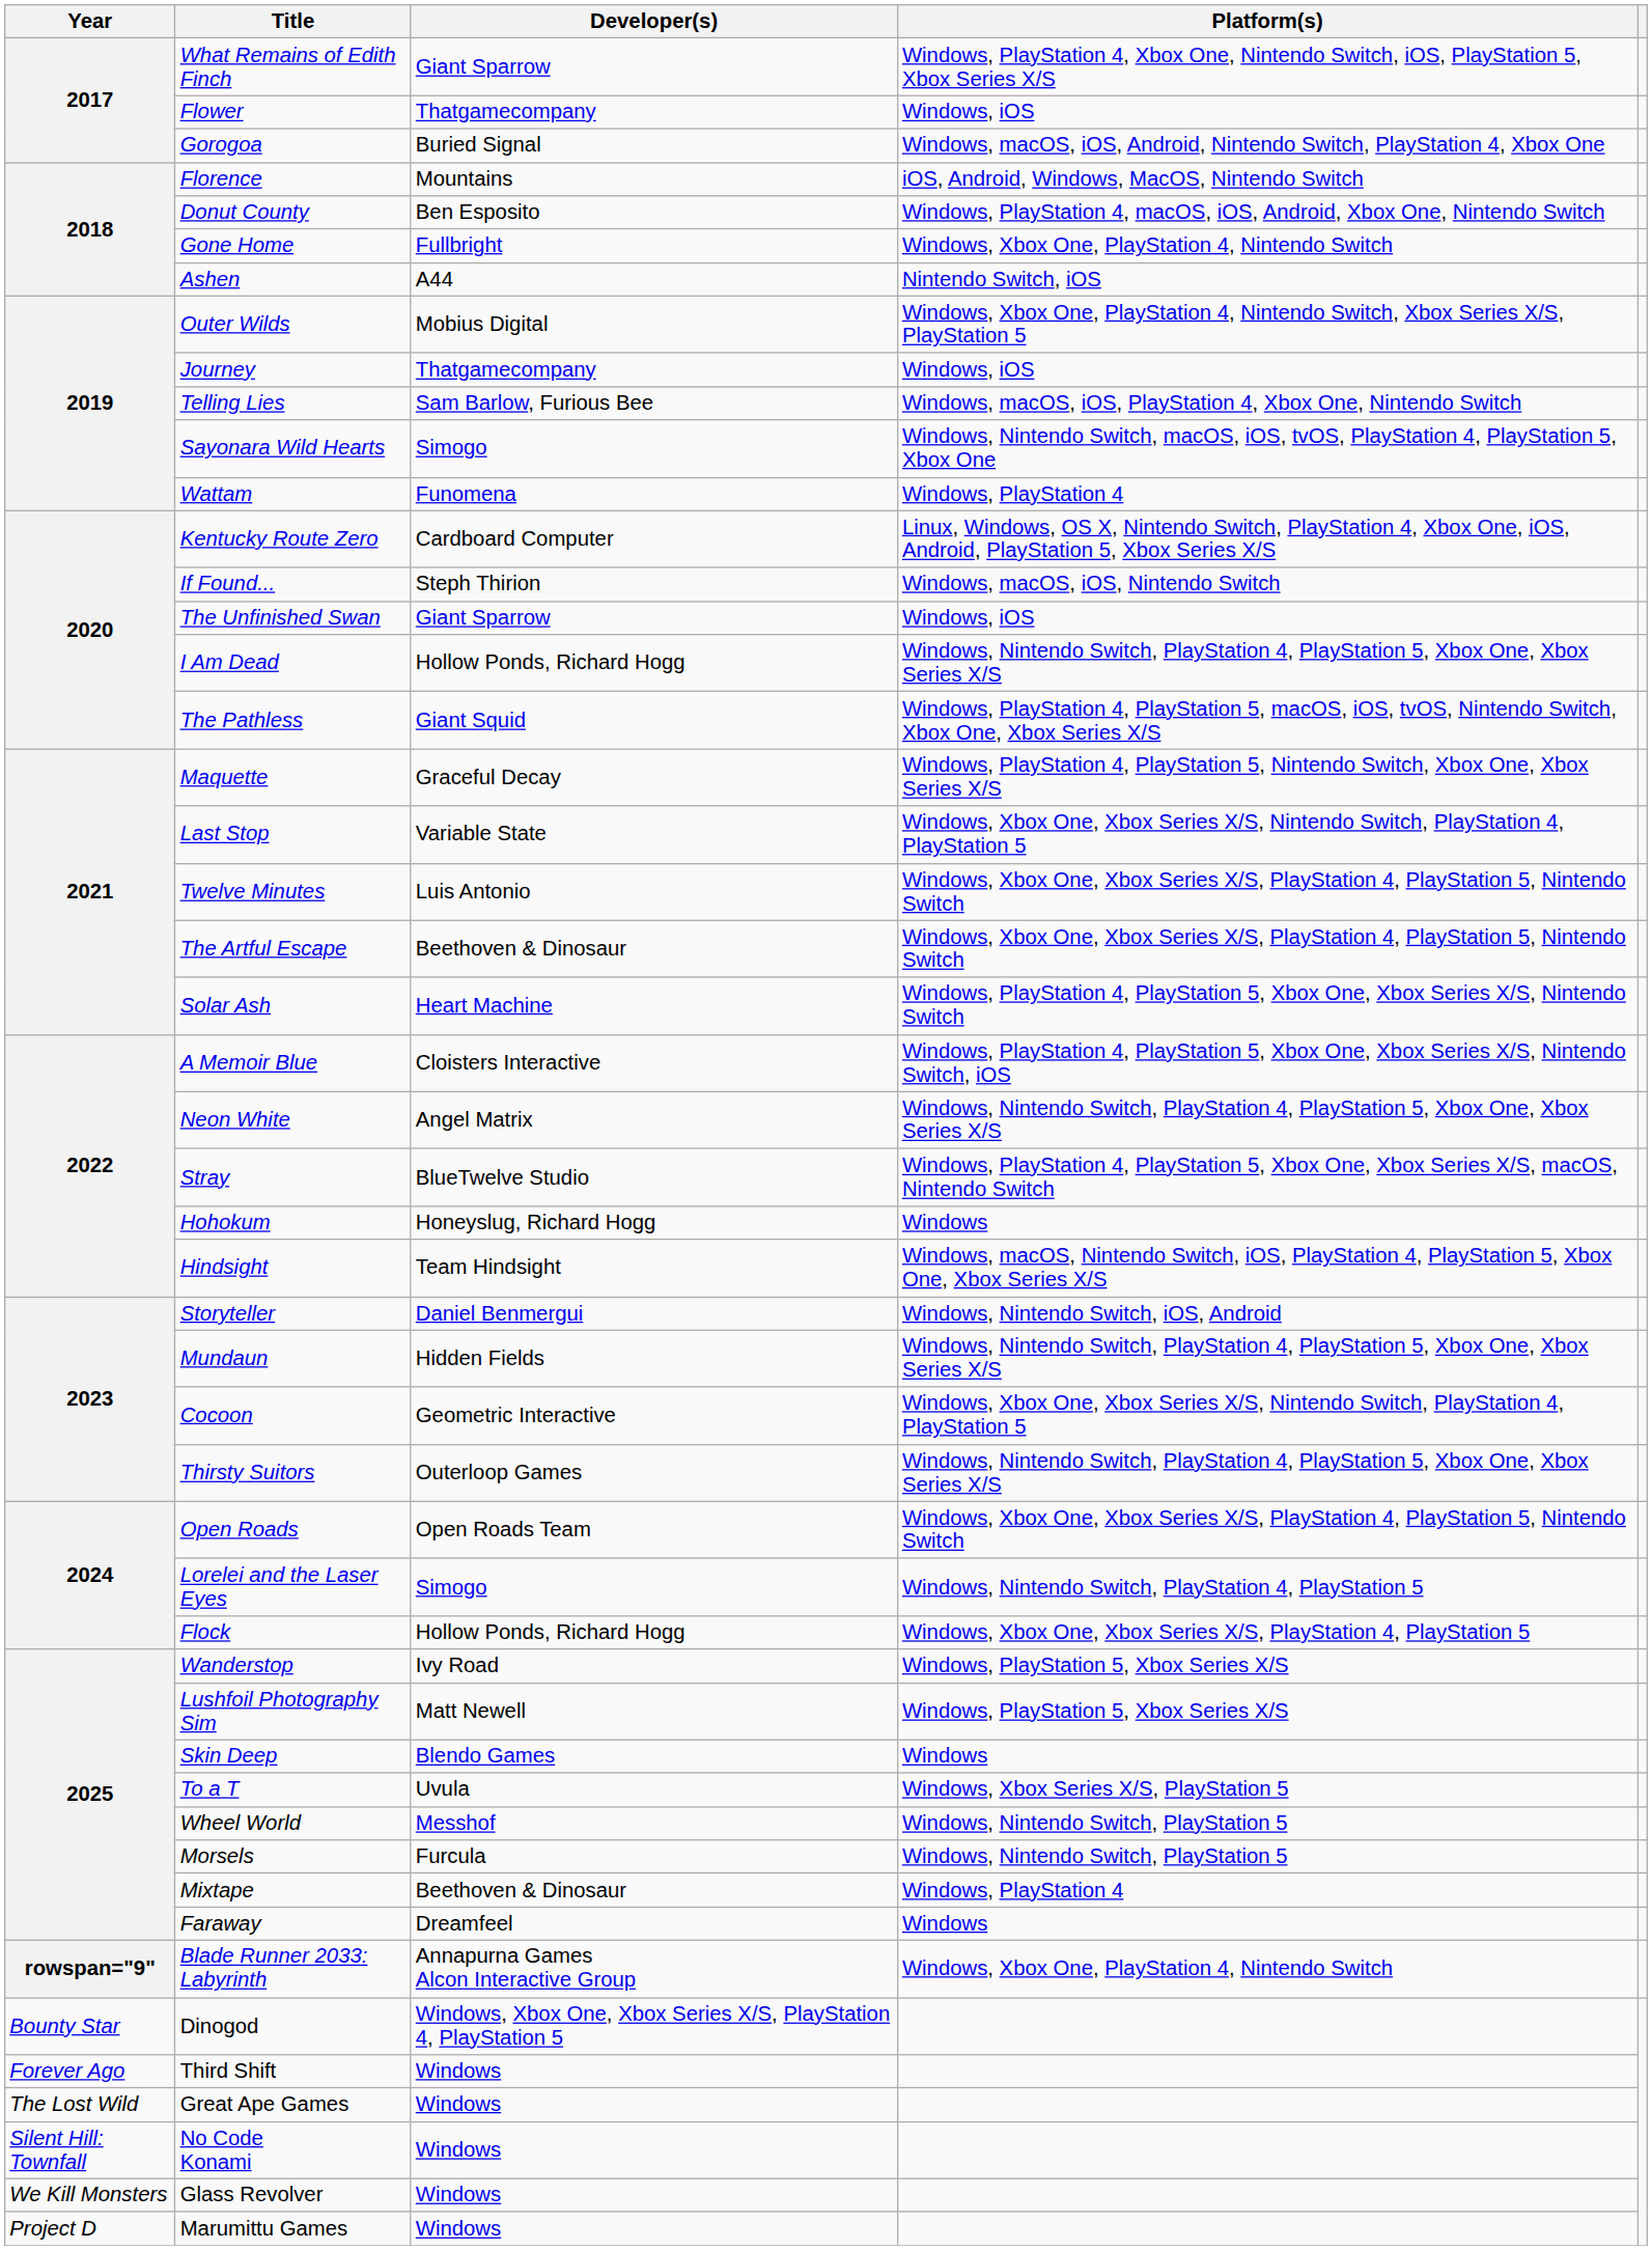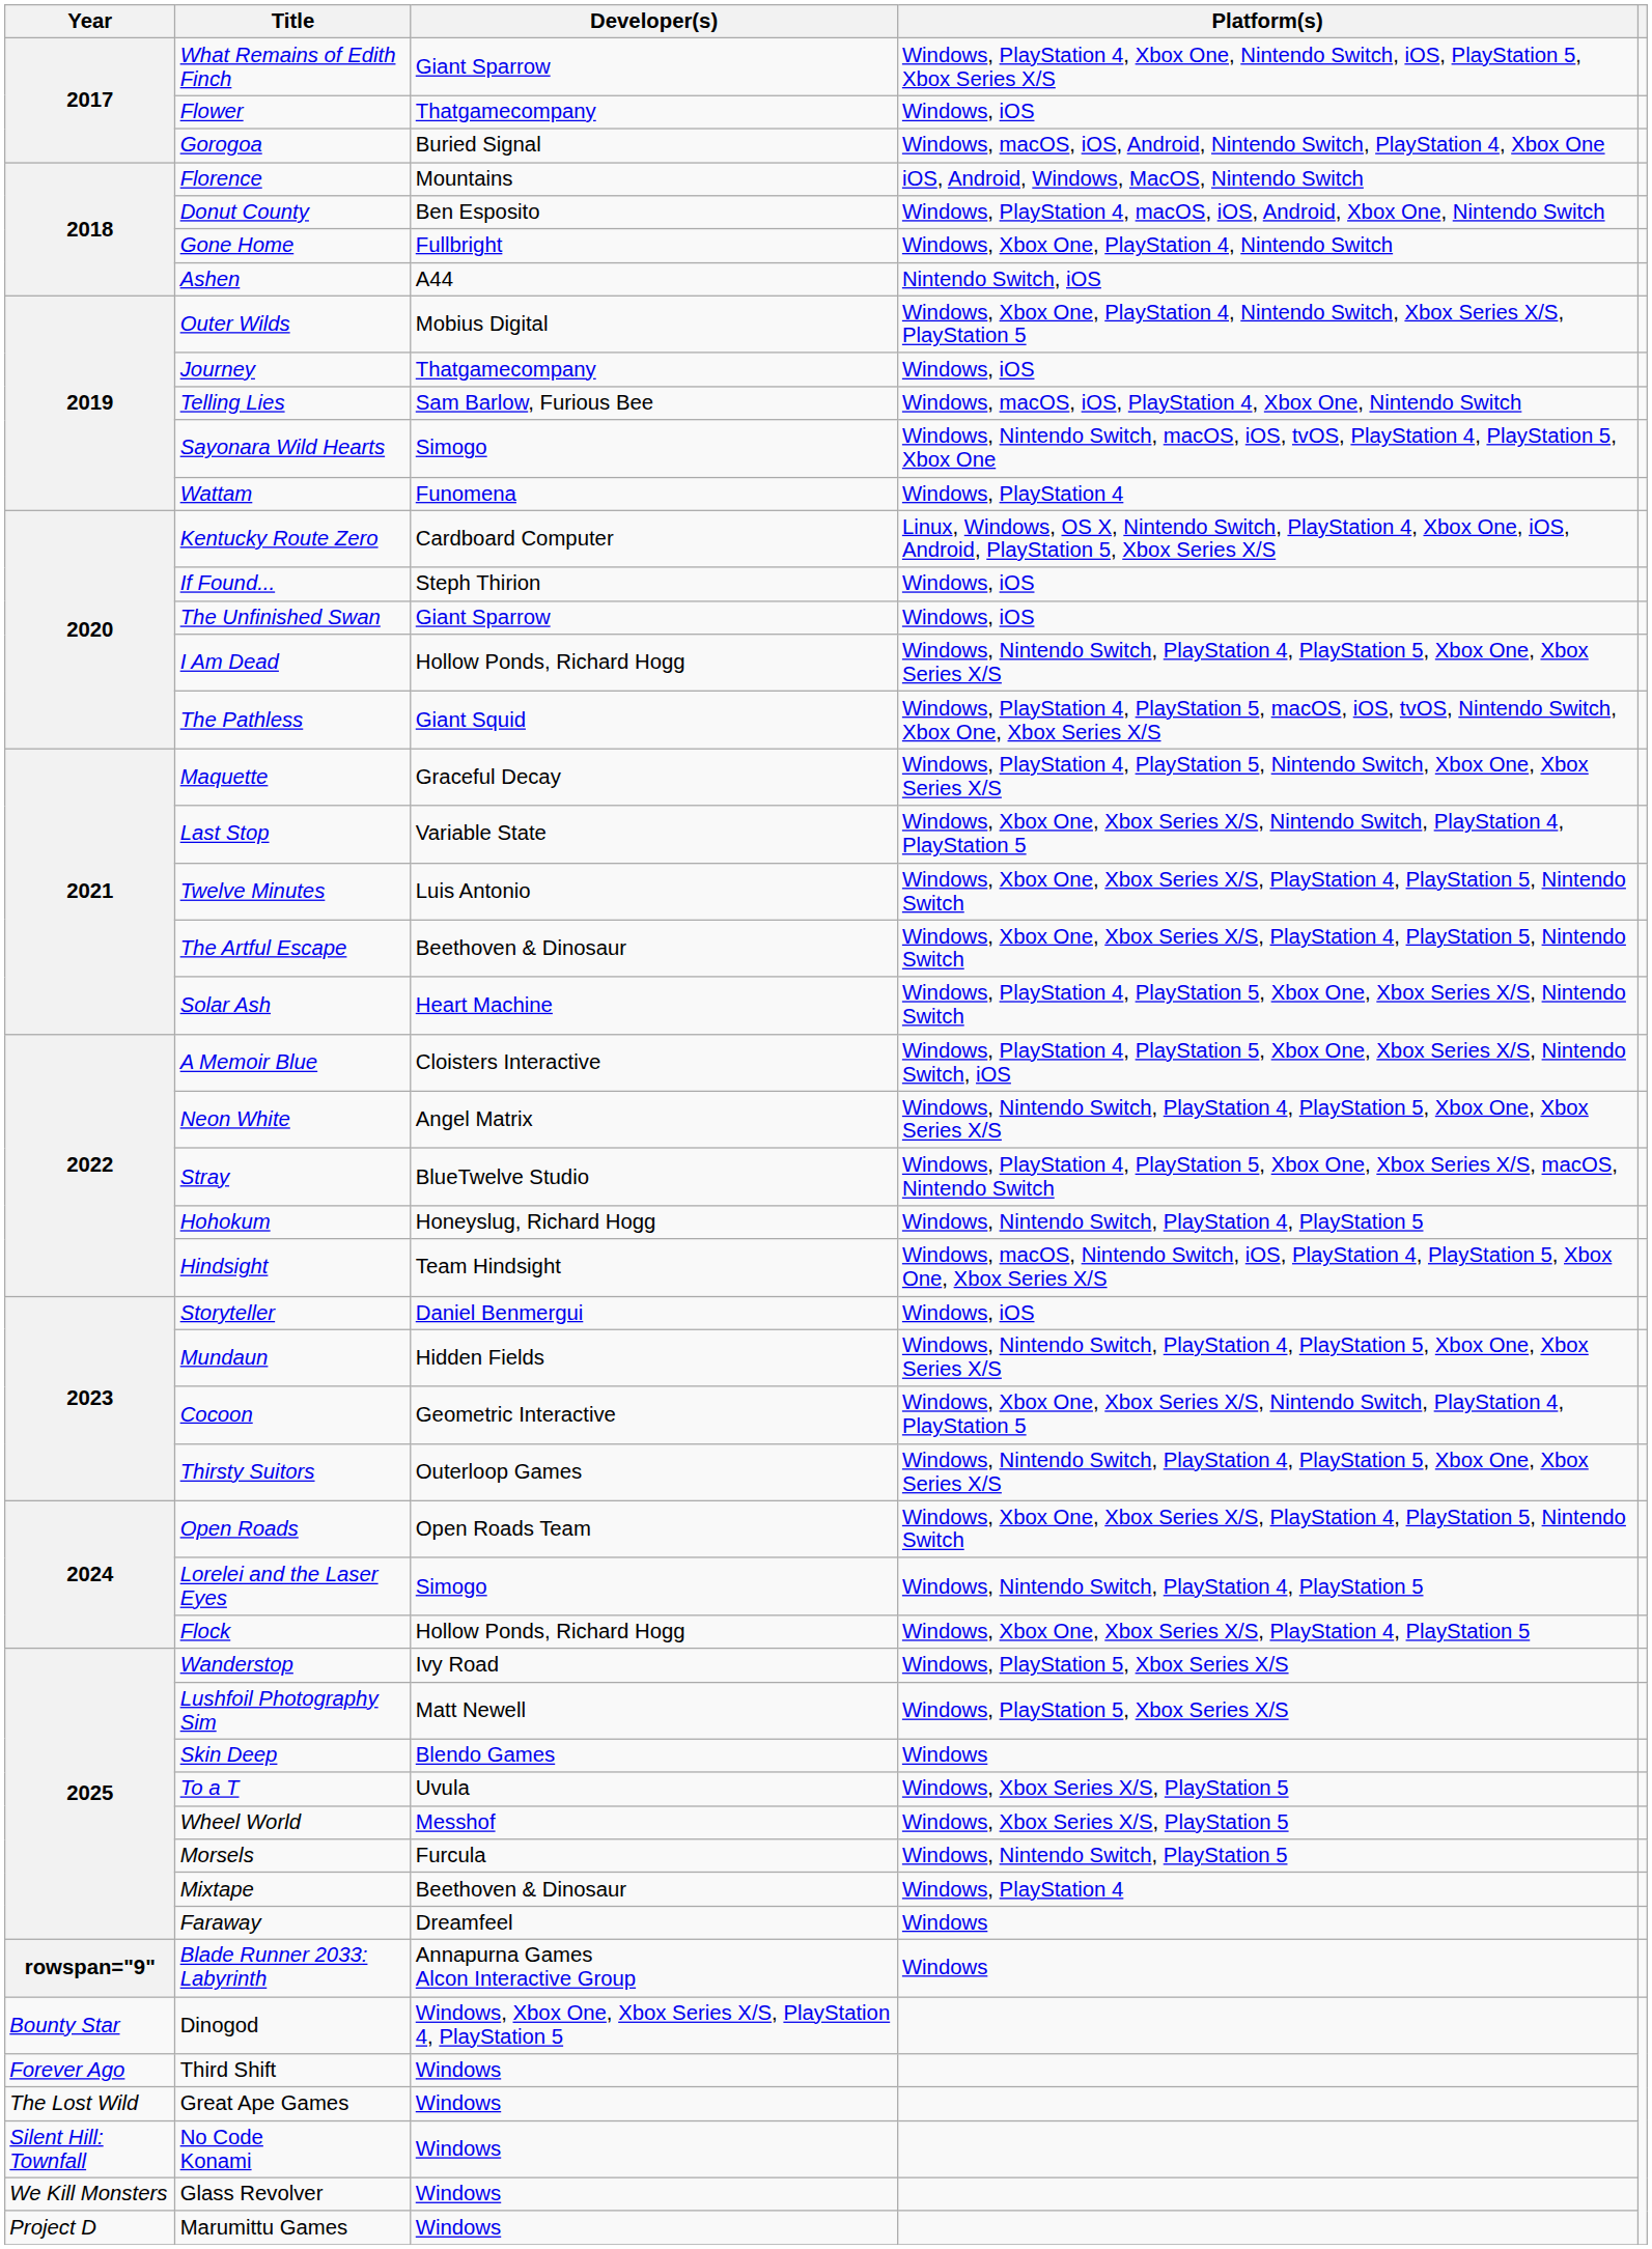If Found... | Platform(s): Windows, macOS, iOS, Nintendo Switch -> Windows, iOS
Hohokum | Platform(s): Windows -> Windows, Nintendo Switch, PlayStation 4, PlayStation 5
Storyteller | Platform(s): Windows, Nintendo Switch, iOS, Android -> Windows, iOS
Wheel World | Platform(s): Windows, Nintendo Switch, PlayStation 5 -> Windows, Xbox Series X/S, PlayStation 5
Blade Runner 2033: Labyrinth | Platform(s): Windows, Xbox One, PlayStation 4, Nintendo Switch -> Windows
